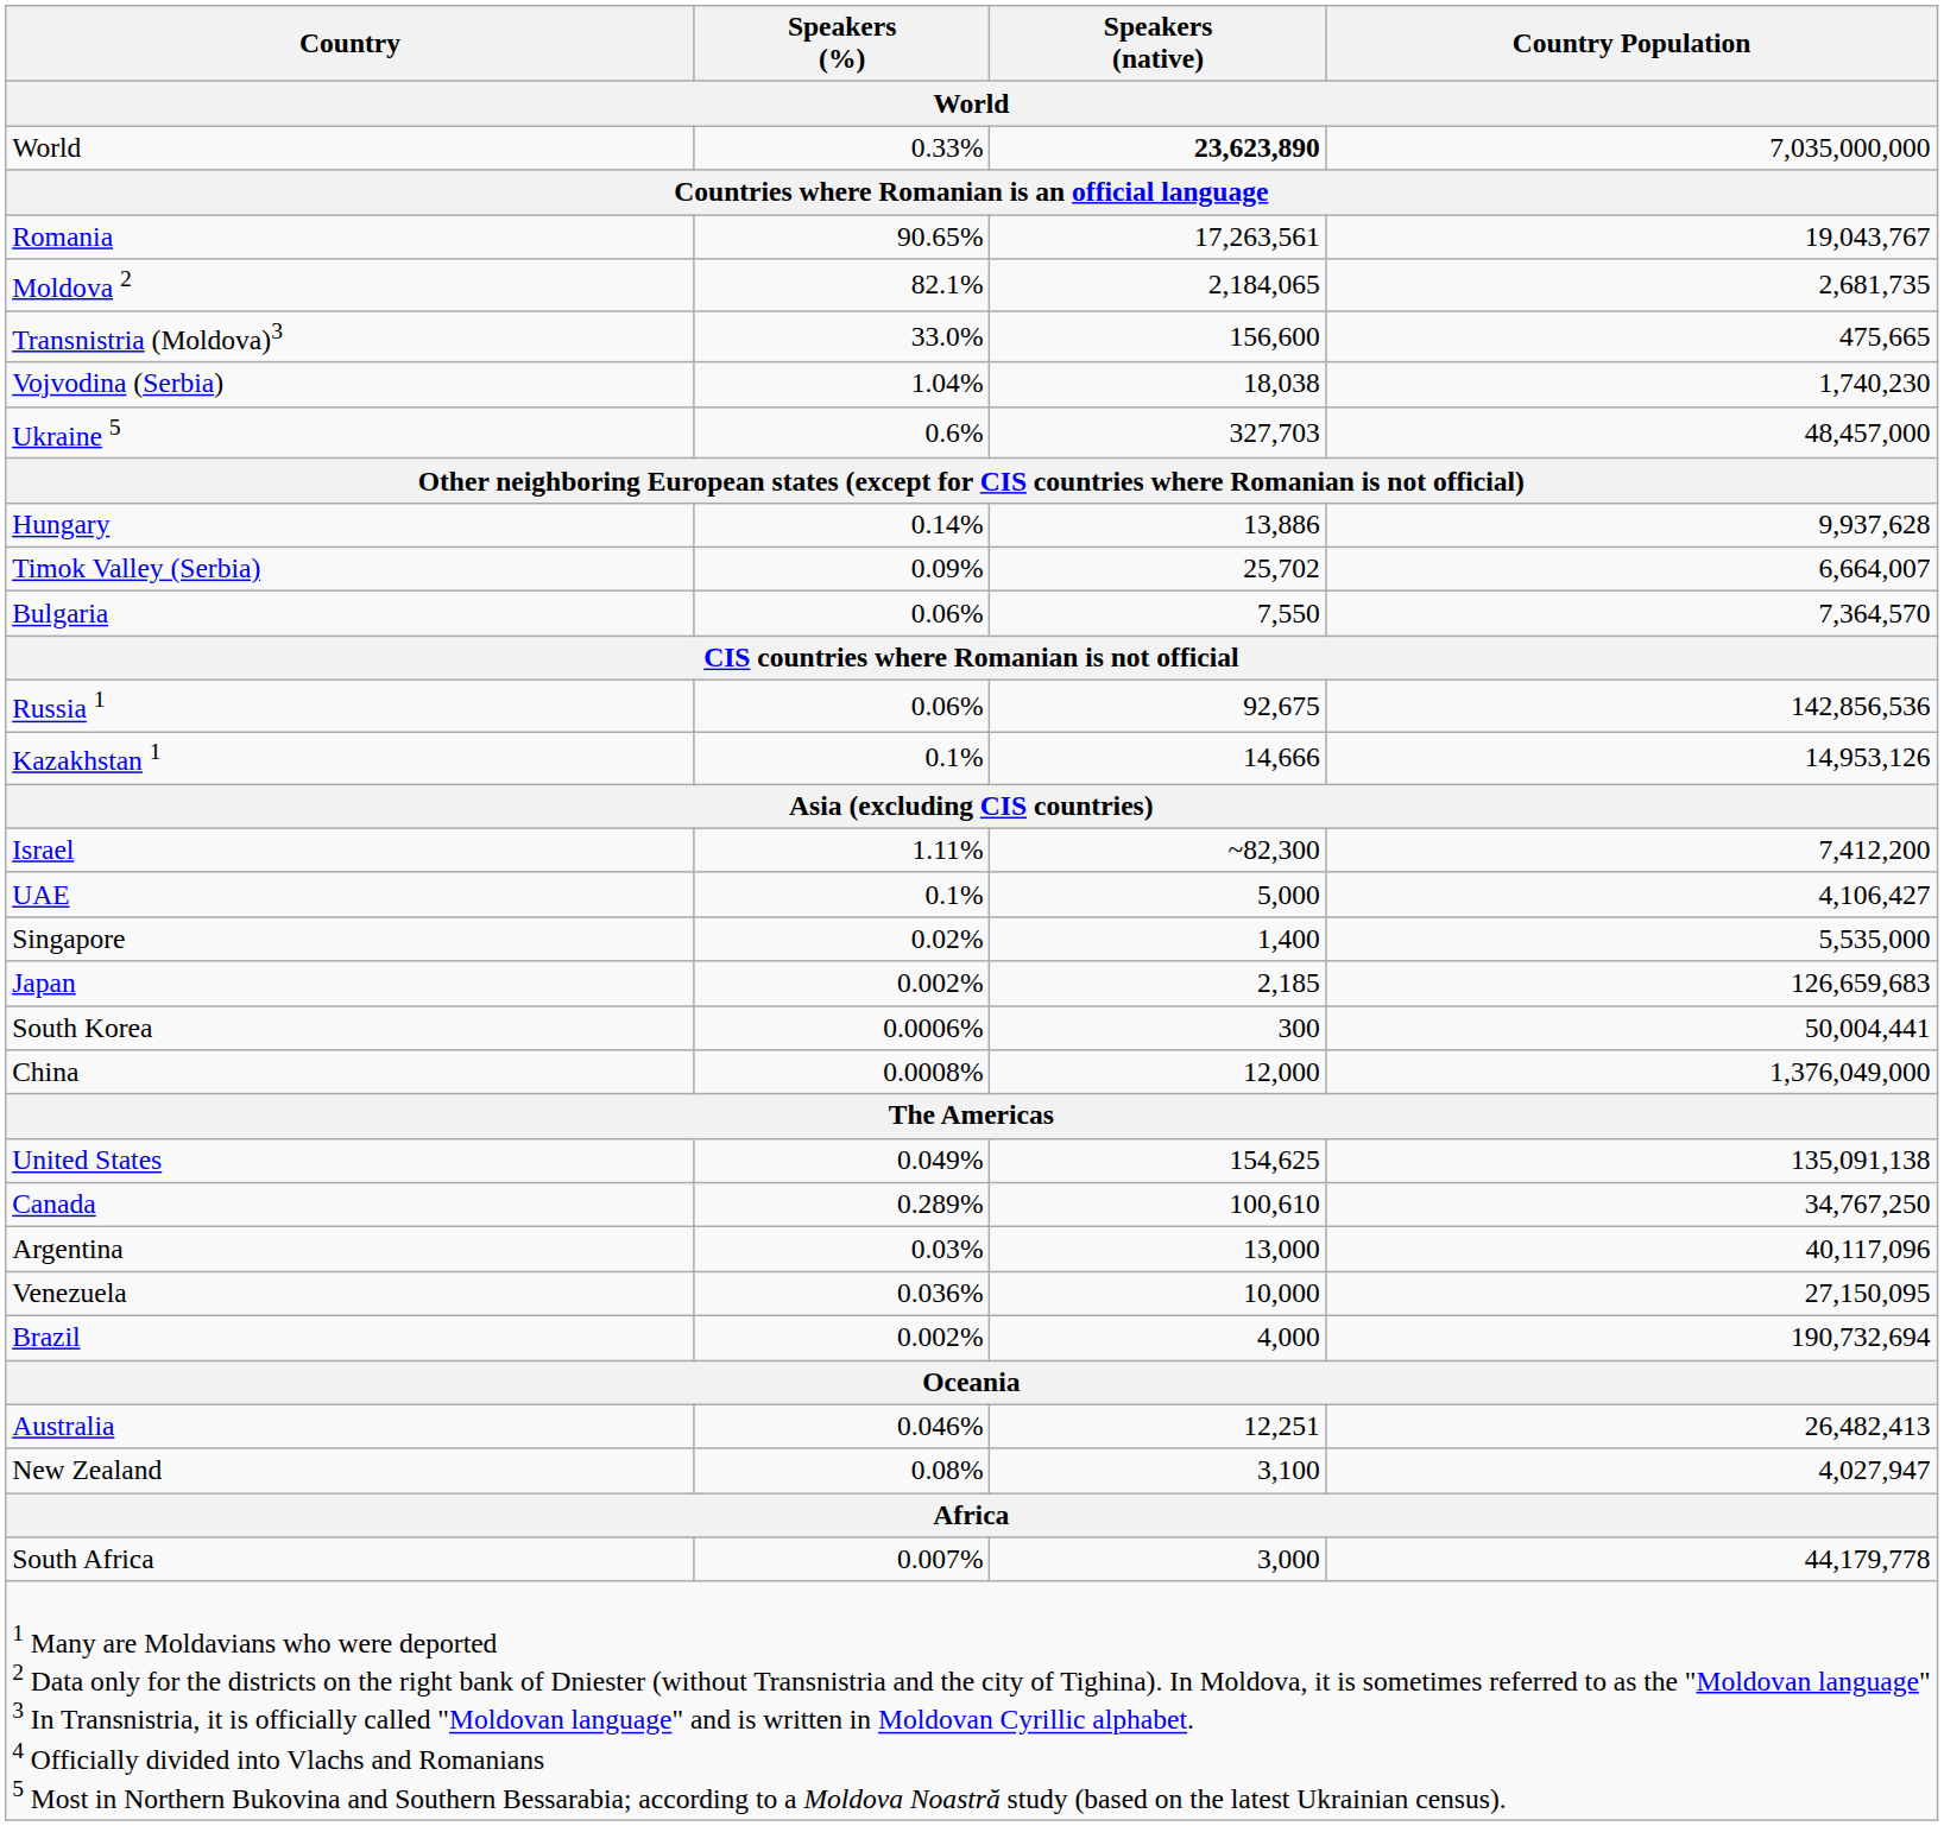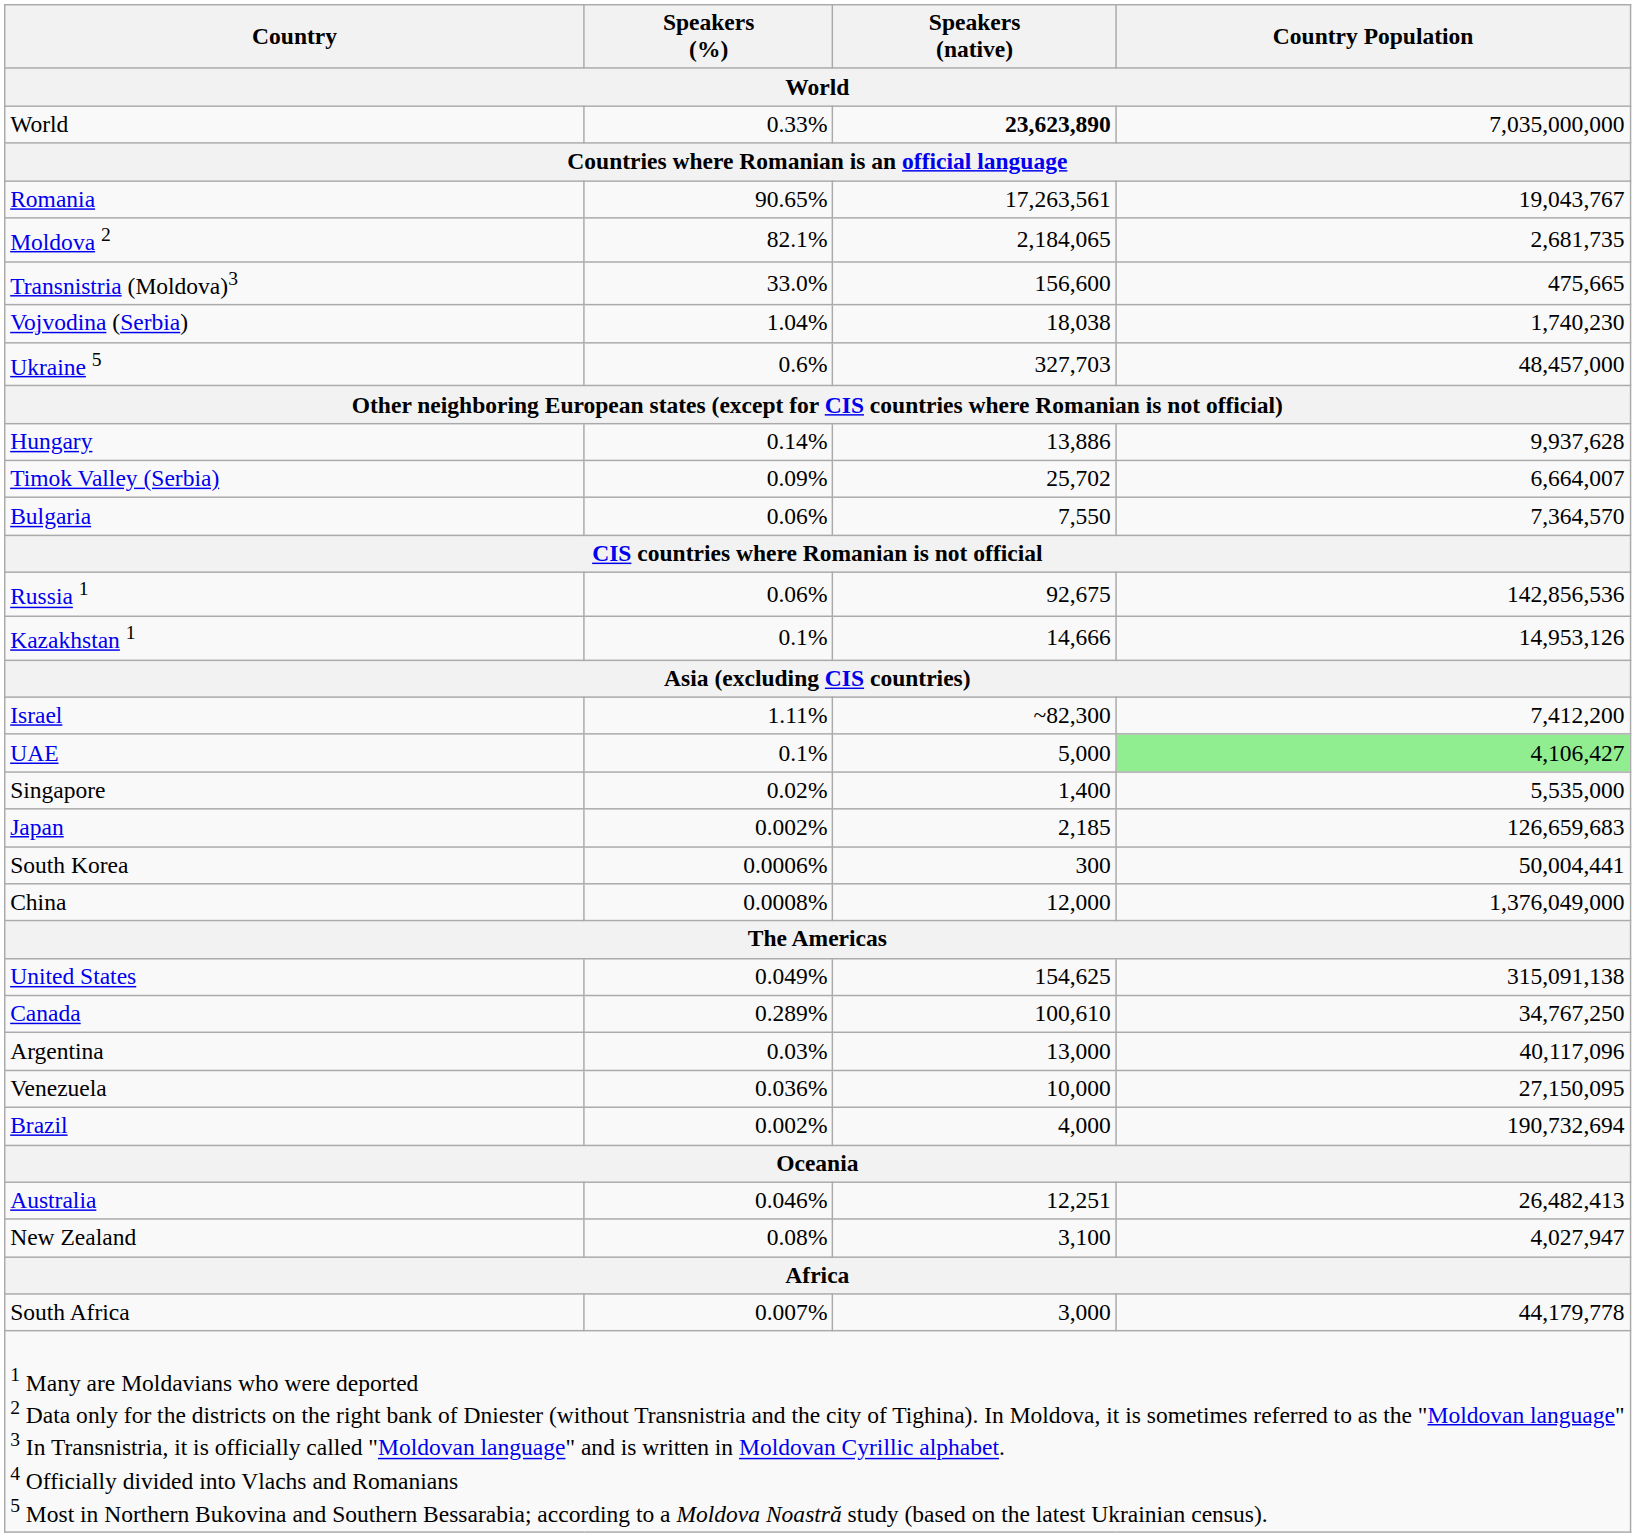UAE | Country Population: no background -> lightgreen background
United States | Country Population: 135,091,138 -> 315,091,138
